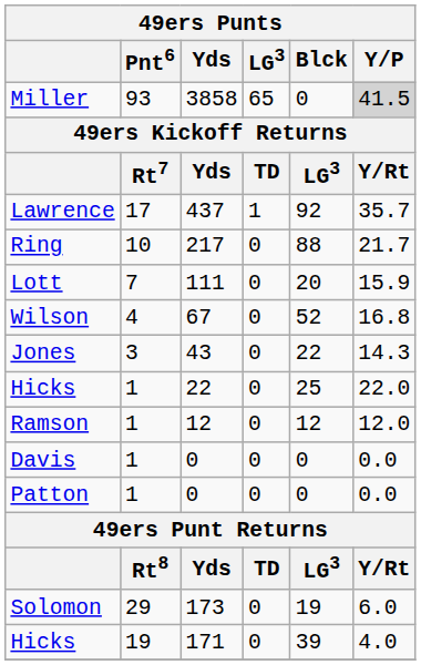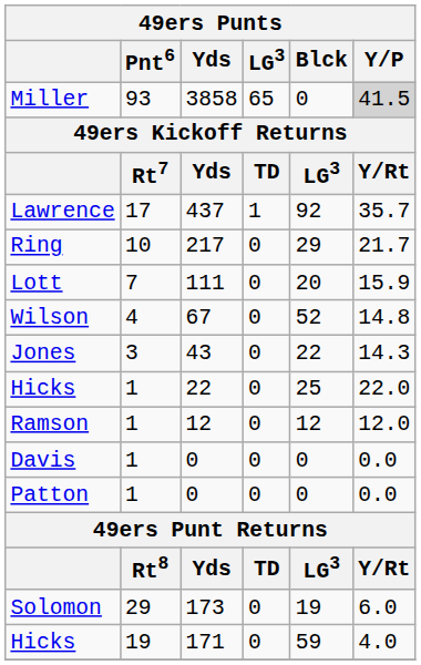Ring | Blck: 88 -> 29
Wilson | Y/P: 16.8 -> 14.8
Hicks / 171 | Blck: 39 -> 59
